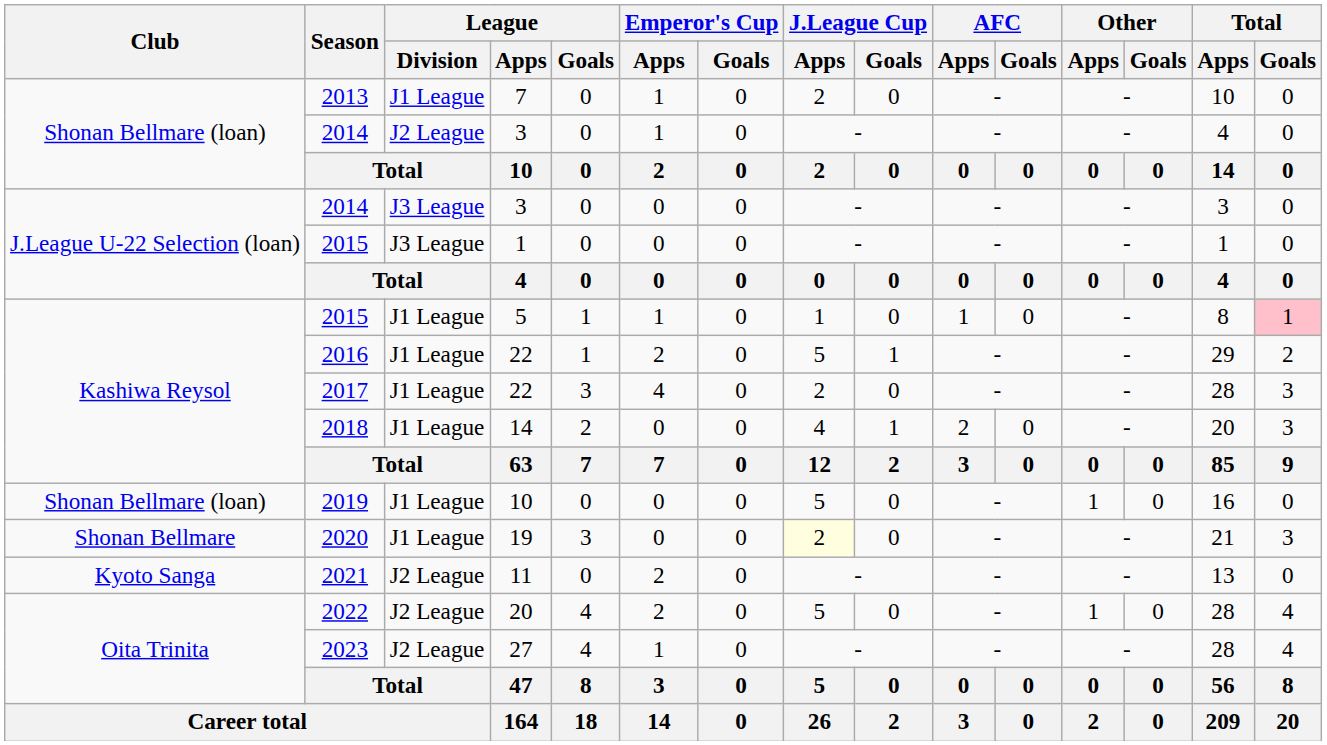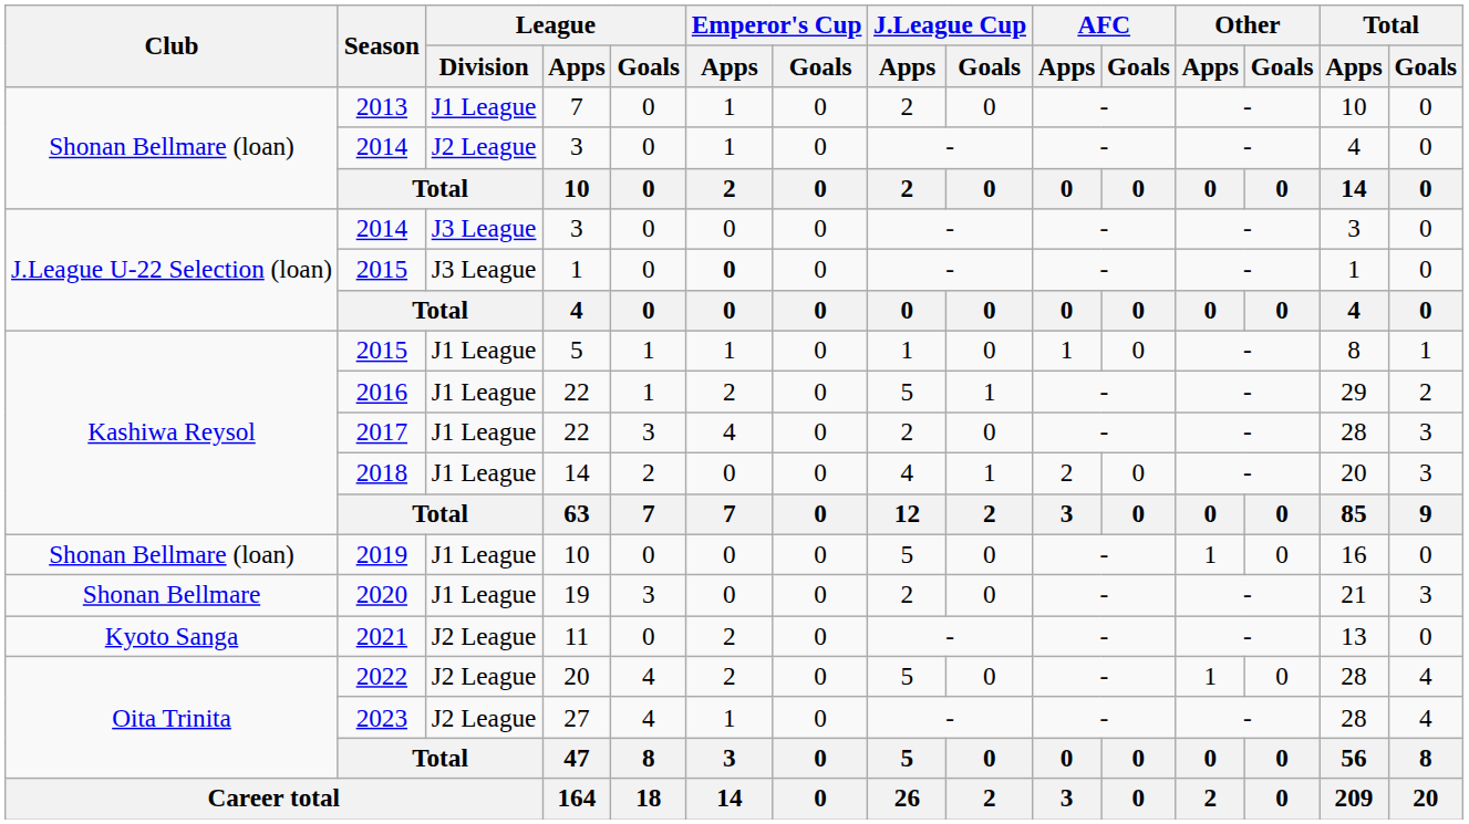J.League U-22 Selection (loan) / 2015 | Emperor's Cup / Apps: normal -> bold
Kashiwa Reysol / 2015 | Total / Goals: pink background -> no background
2020 | J.League Cup / Apps: lightyellow background -> no background
